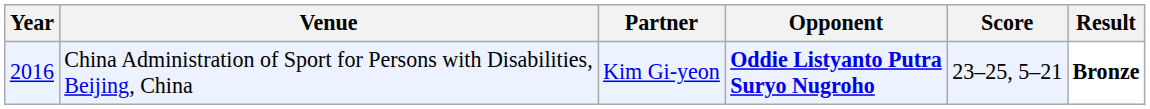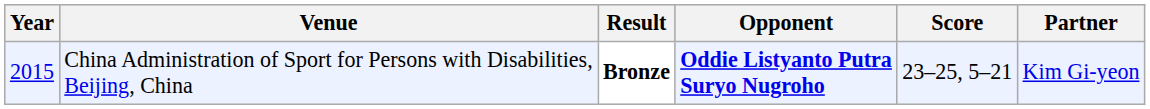columns swapped: Partner <-> Result
row 2 | Year: 2016 -> 2015
